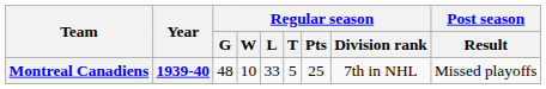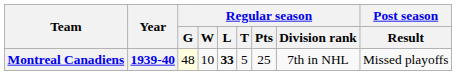Montreal Canadiens | Regular season / G: no background -> lightyellow background
Montreal Canadiens | Regular season / L: normal -> bold
